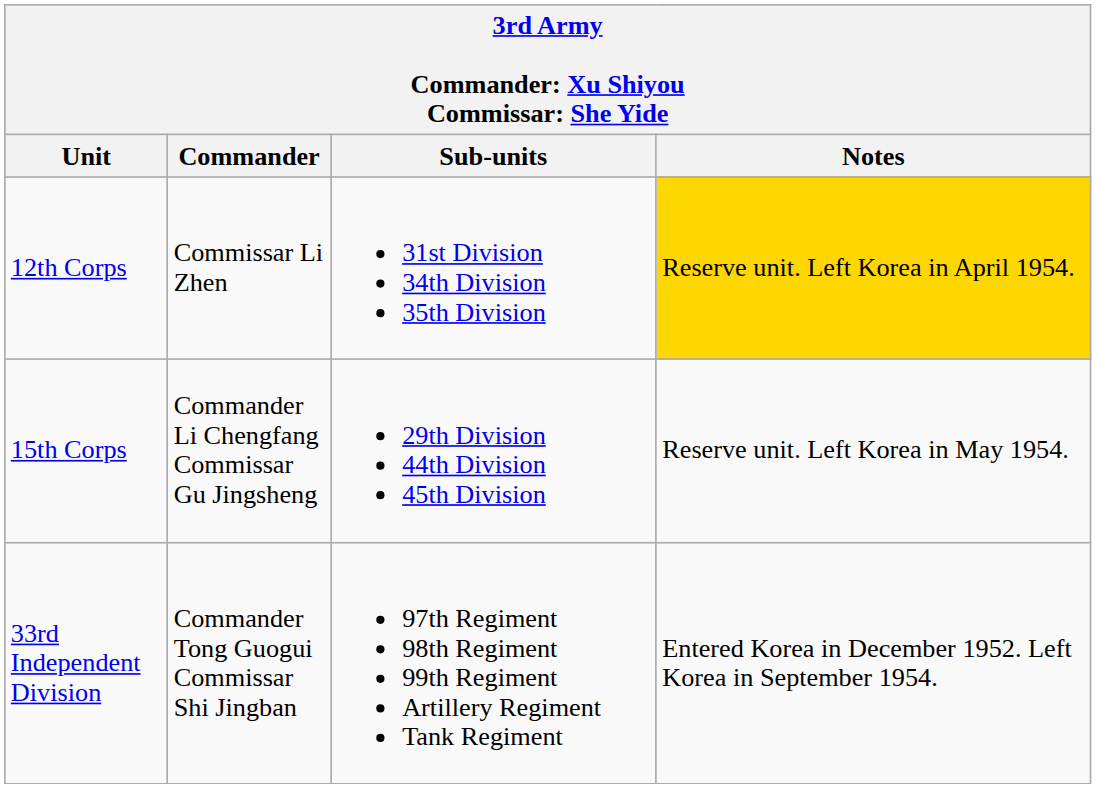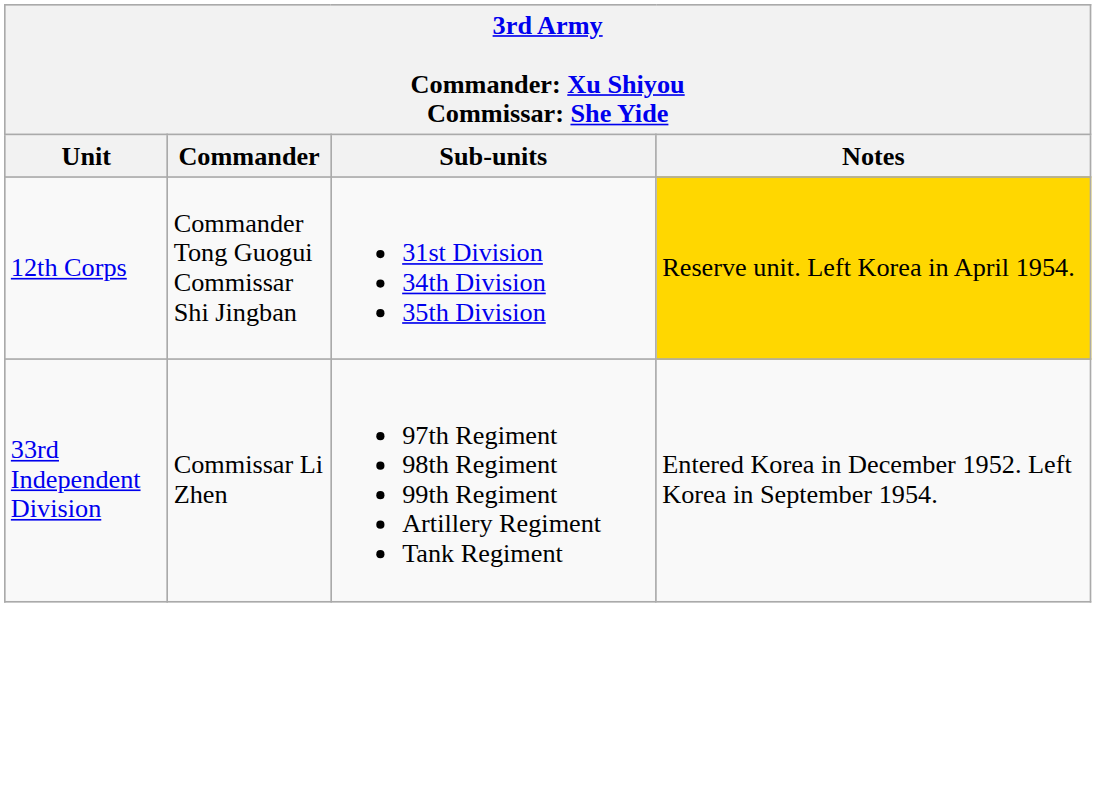12th Corps | Commander: Commissar Li Zhen -> Commander Tong Guogui Commissar Shi Jingban
- row: 15th Corps | Commander Li Chengfang Commissar Gu Jingsheng | 29th Division 44th Division 45th Division | Reserve unit. Left Korea in May 1954.
33rd Independent Division | Commander: Commander Tong Guogui Commissar Shi Jingban -> Commissar Li Zhen
